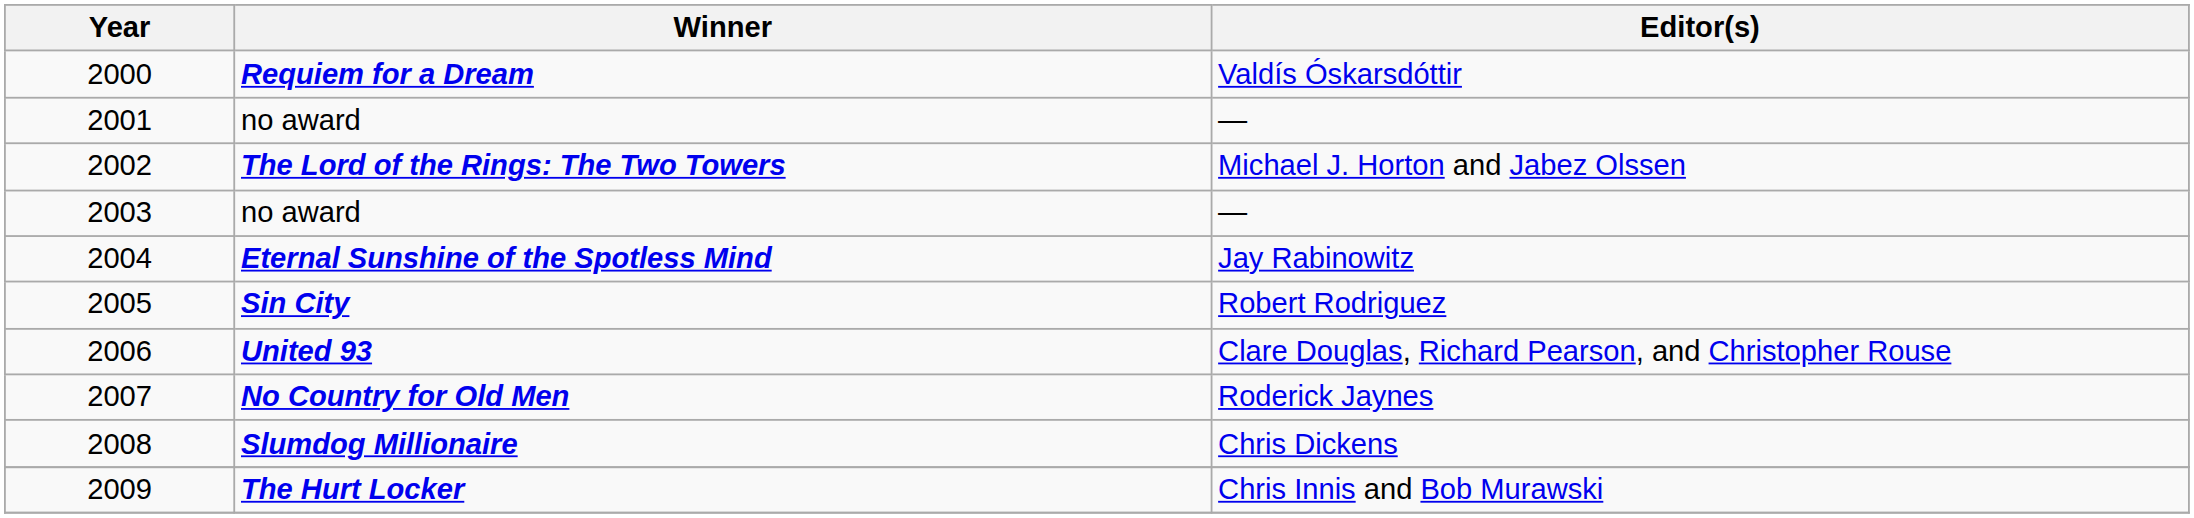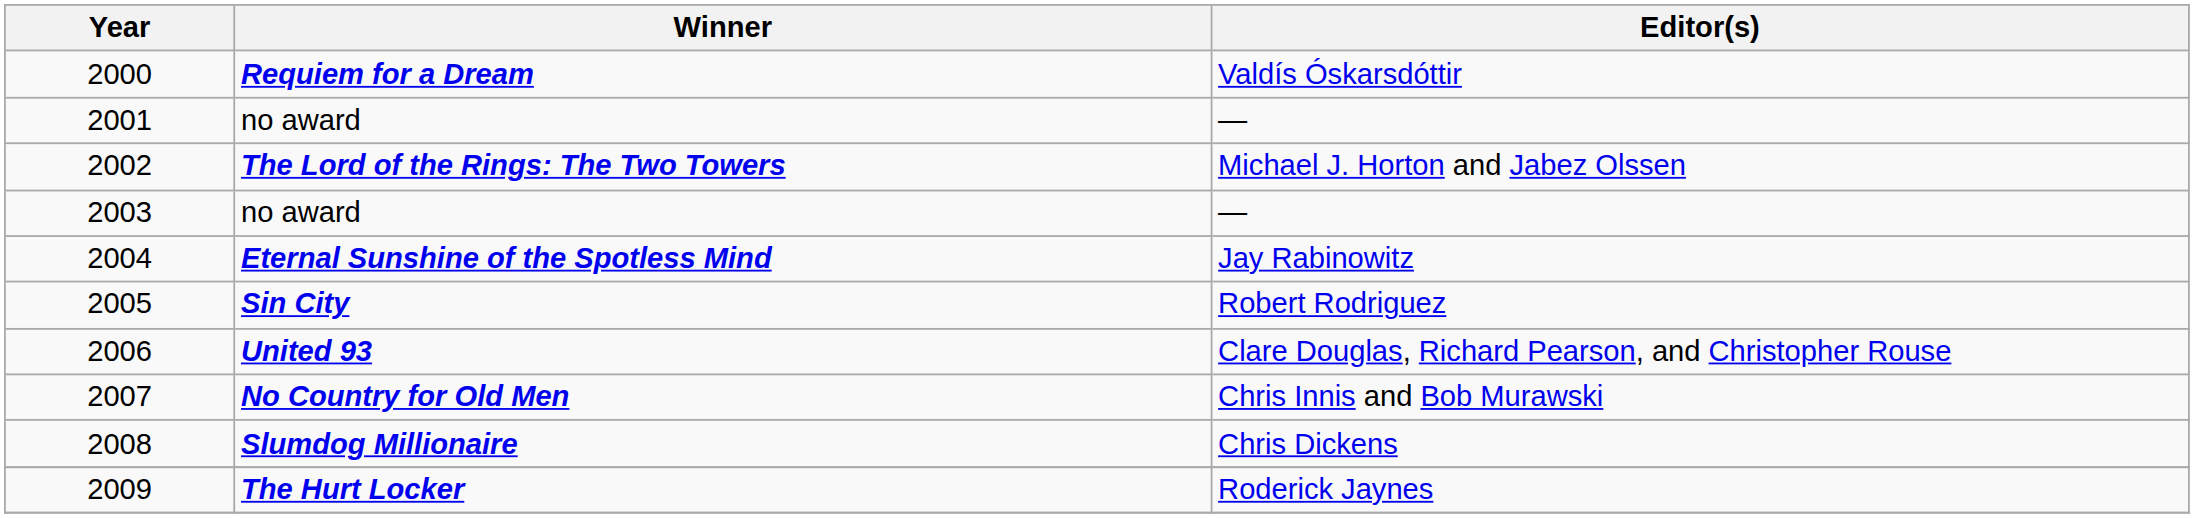No Country for Old Men | Editor(s): Roderick Jaynes -> Chris Innis and Bob Murawski
The Hurt Locker | Editor(s): Chris Innis and Bob Murawski -> Roderick Jaynes
